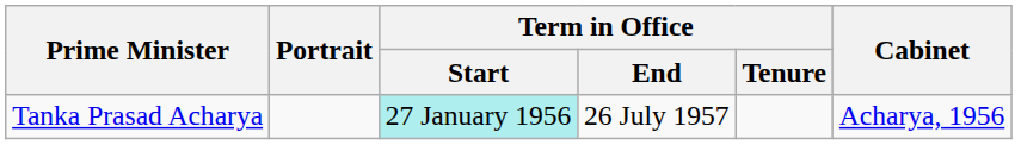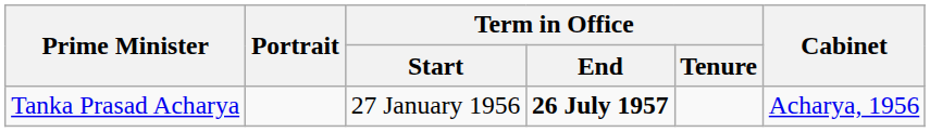Tanka Prasad Acharya | Term in Office / Start: paleturquoise background -> no background
Tanka Prasad Acharya | Term in Office / End: normal -> bold
